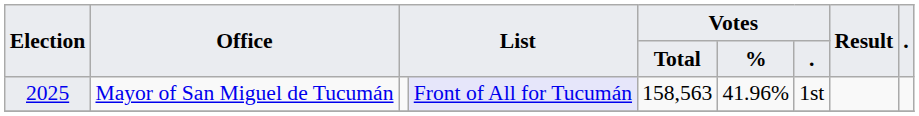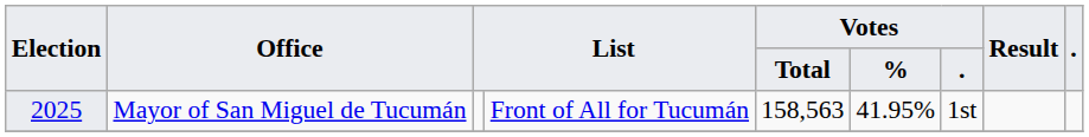Mayor of San Miguel de Tucumán | column 4: lavender background -> no background
Mayor of San Miguel de Tucumán | Votes / %: 41.96% -> 41.95%
